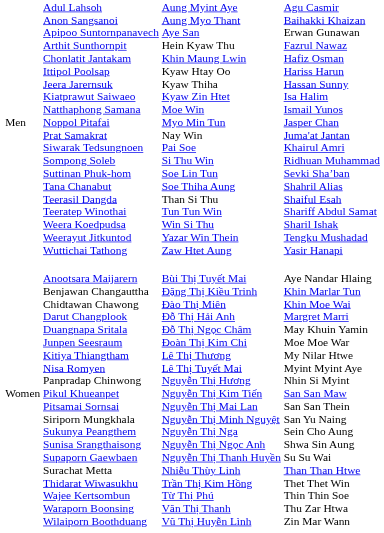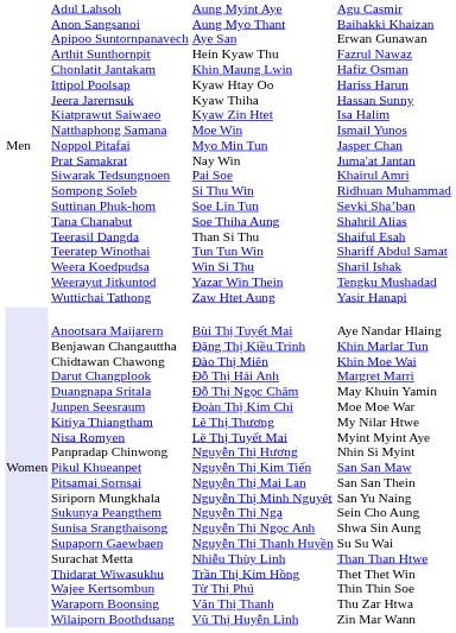Women | column 1: no background -> lavender background
